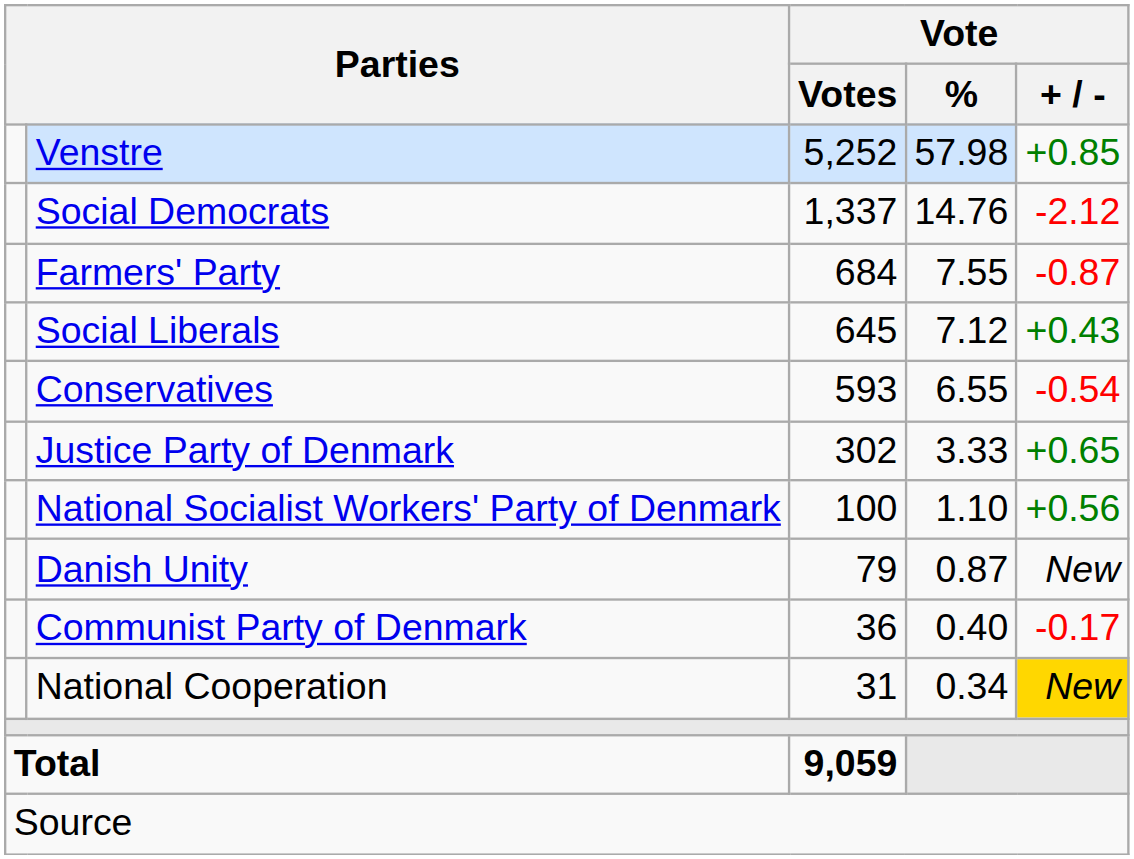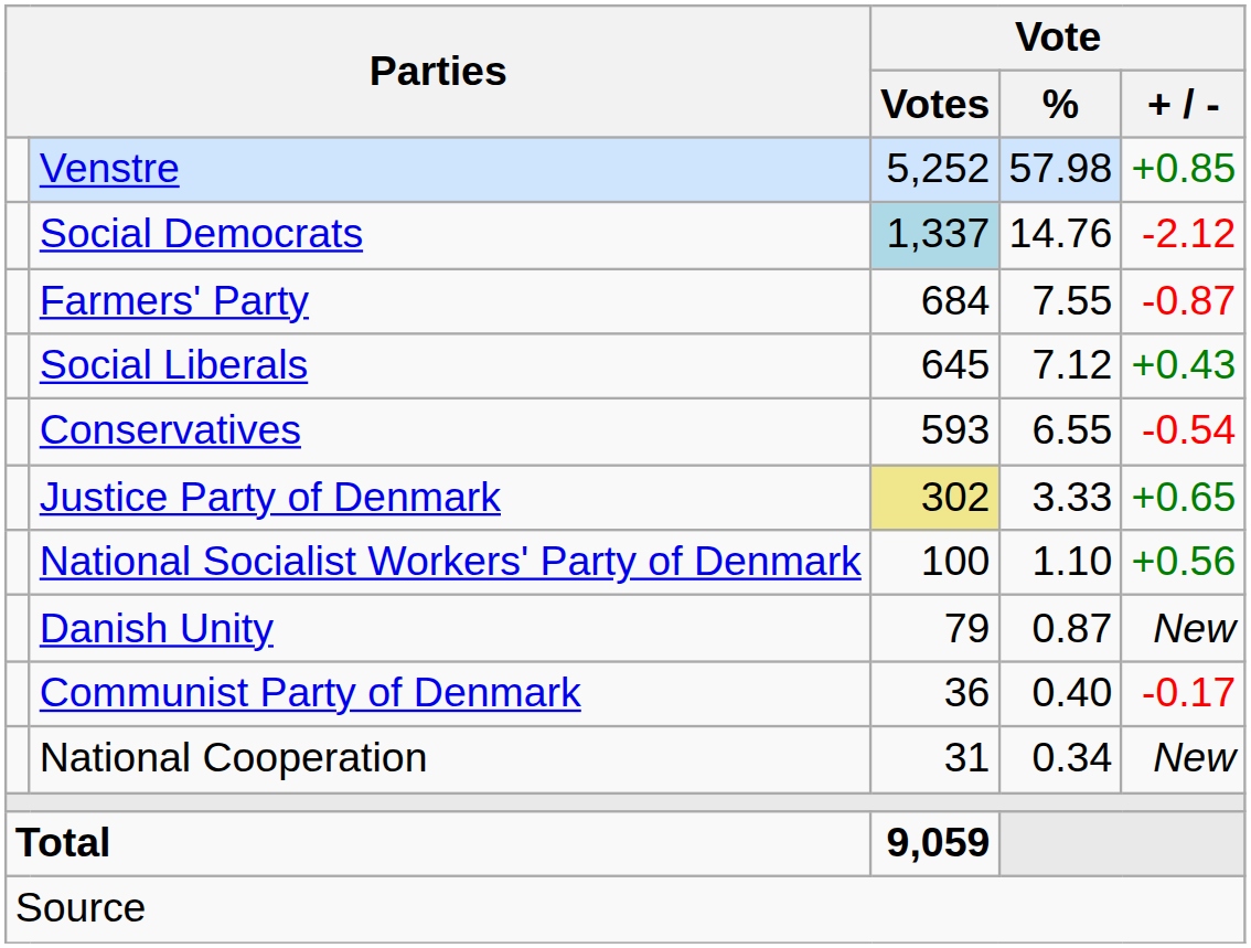Social Democrats | Vote / Votes: no background -> lightblue background
Justice Party of Denmark | Vote / Votes: no background -> khaki background
National Cooperation | Vote / + / -: gold background -> no background
